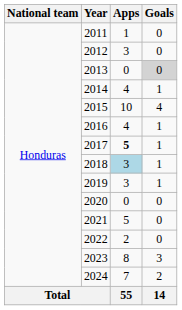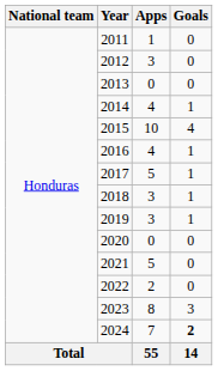2013 | Goals: lightgrey background -> no background
2017 | Apps: bold -> normal
2018 | Apps: lightblue background -> no background
2024 | Goals: normal -> bold
